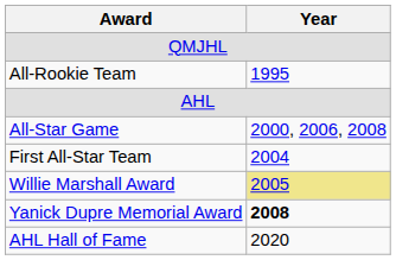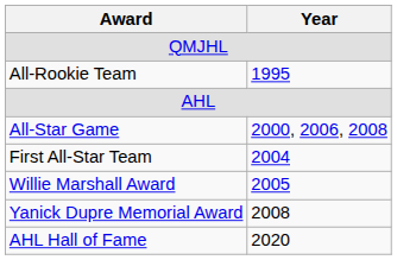Willie Marshall Award | Year: khaki background -> no background
Yanick Dupre Memorial Award | Year: bold -> normal
